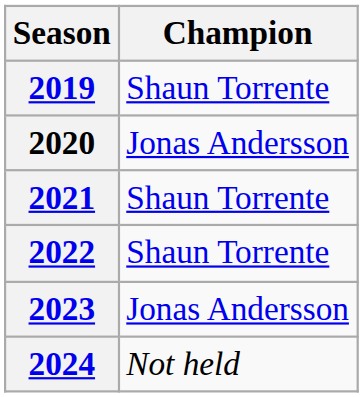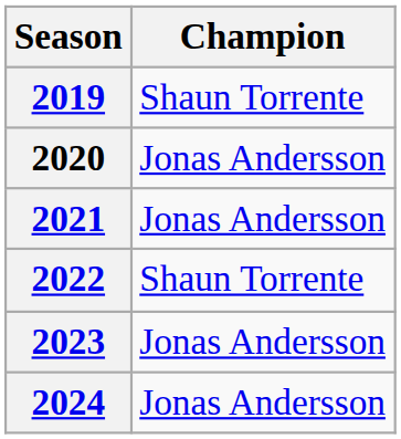2021 | Champion: Shaun Torrente -> Jonas Andersson
2024 | Champion: Not held -> Jonas Andersson
